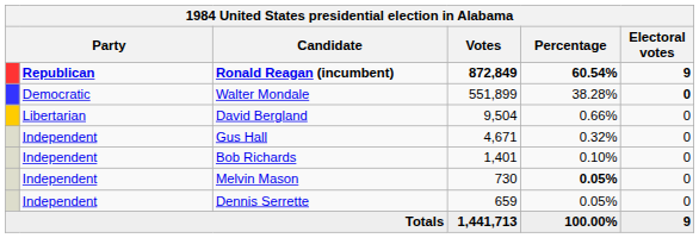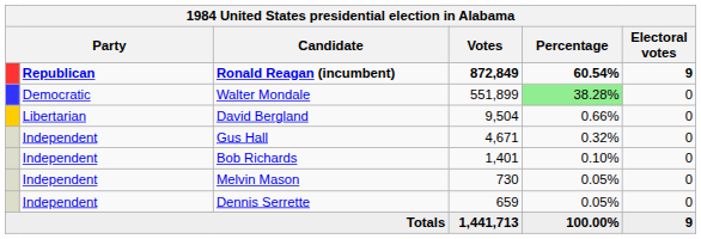Walter Mondale | Percentage: no background -> lightgreen background
Walter Mondale | Electoral votes: bold -> normal
Melvin Mason | Percentage: bold -> normal
